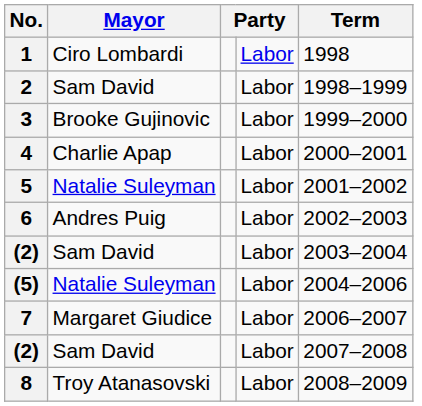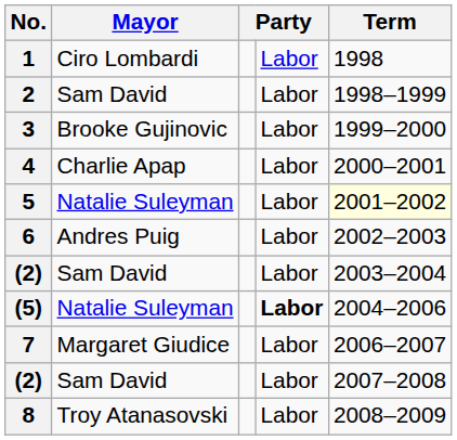5 | Term: no background -> lightyellow background
(5) | column 4: normal -> bold
